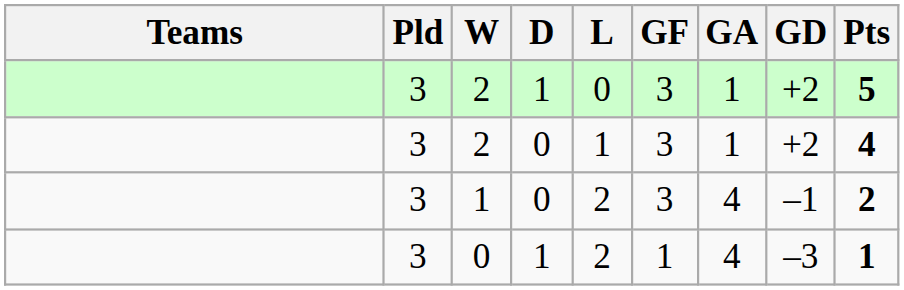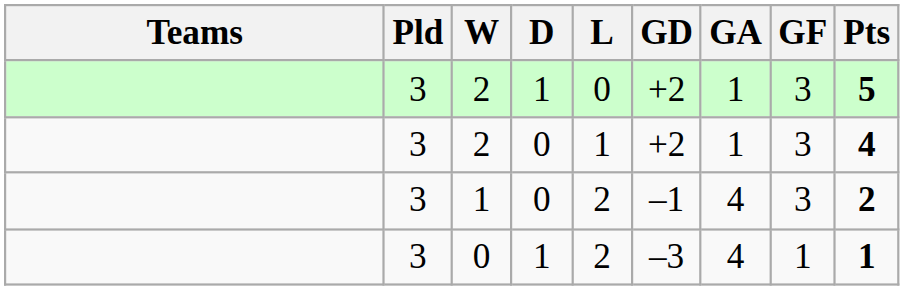columns swapped: GF <-> GD
